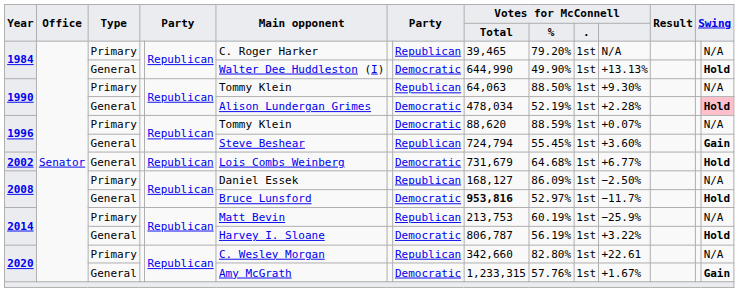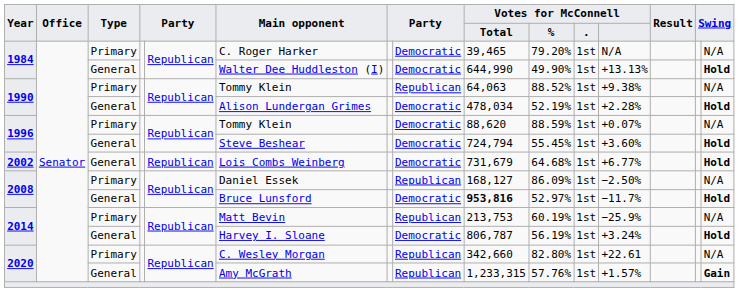1984 / Primary | column 8: Republican -> Democratic
1990 / Primary | Votes for McConnell / %: 88.50% -> 88.52%
1990 / Primary | Votes for McConnell: +9.30% -> +9.38%
1990 / General | column 15: pink background -> no background
1996 / General | column 8: Republican -> Democratic
1996 / General | column 15: Gain -> Hold
2014 / General | Votes for McConnell: +3.22% -> +3.24%
2020 / General | column 8: Democratic -> Republican
2020 / General | Votes for McConnell: +1.67% -> +1.57%
